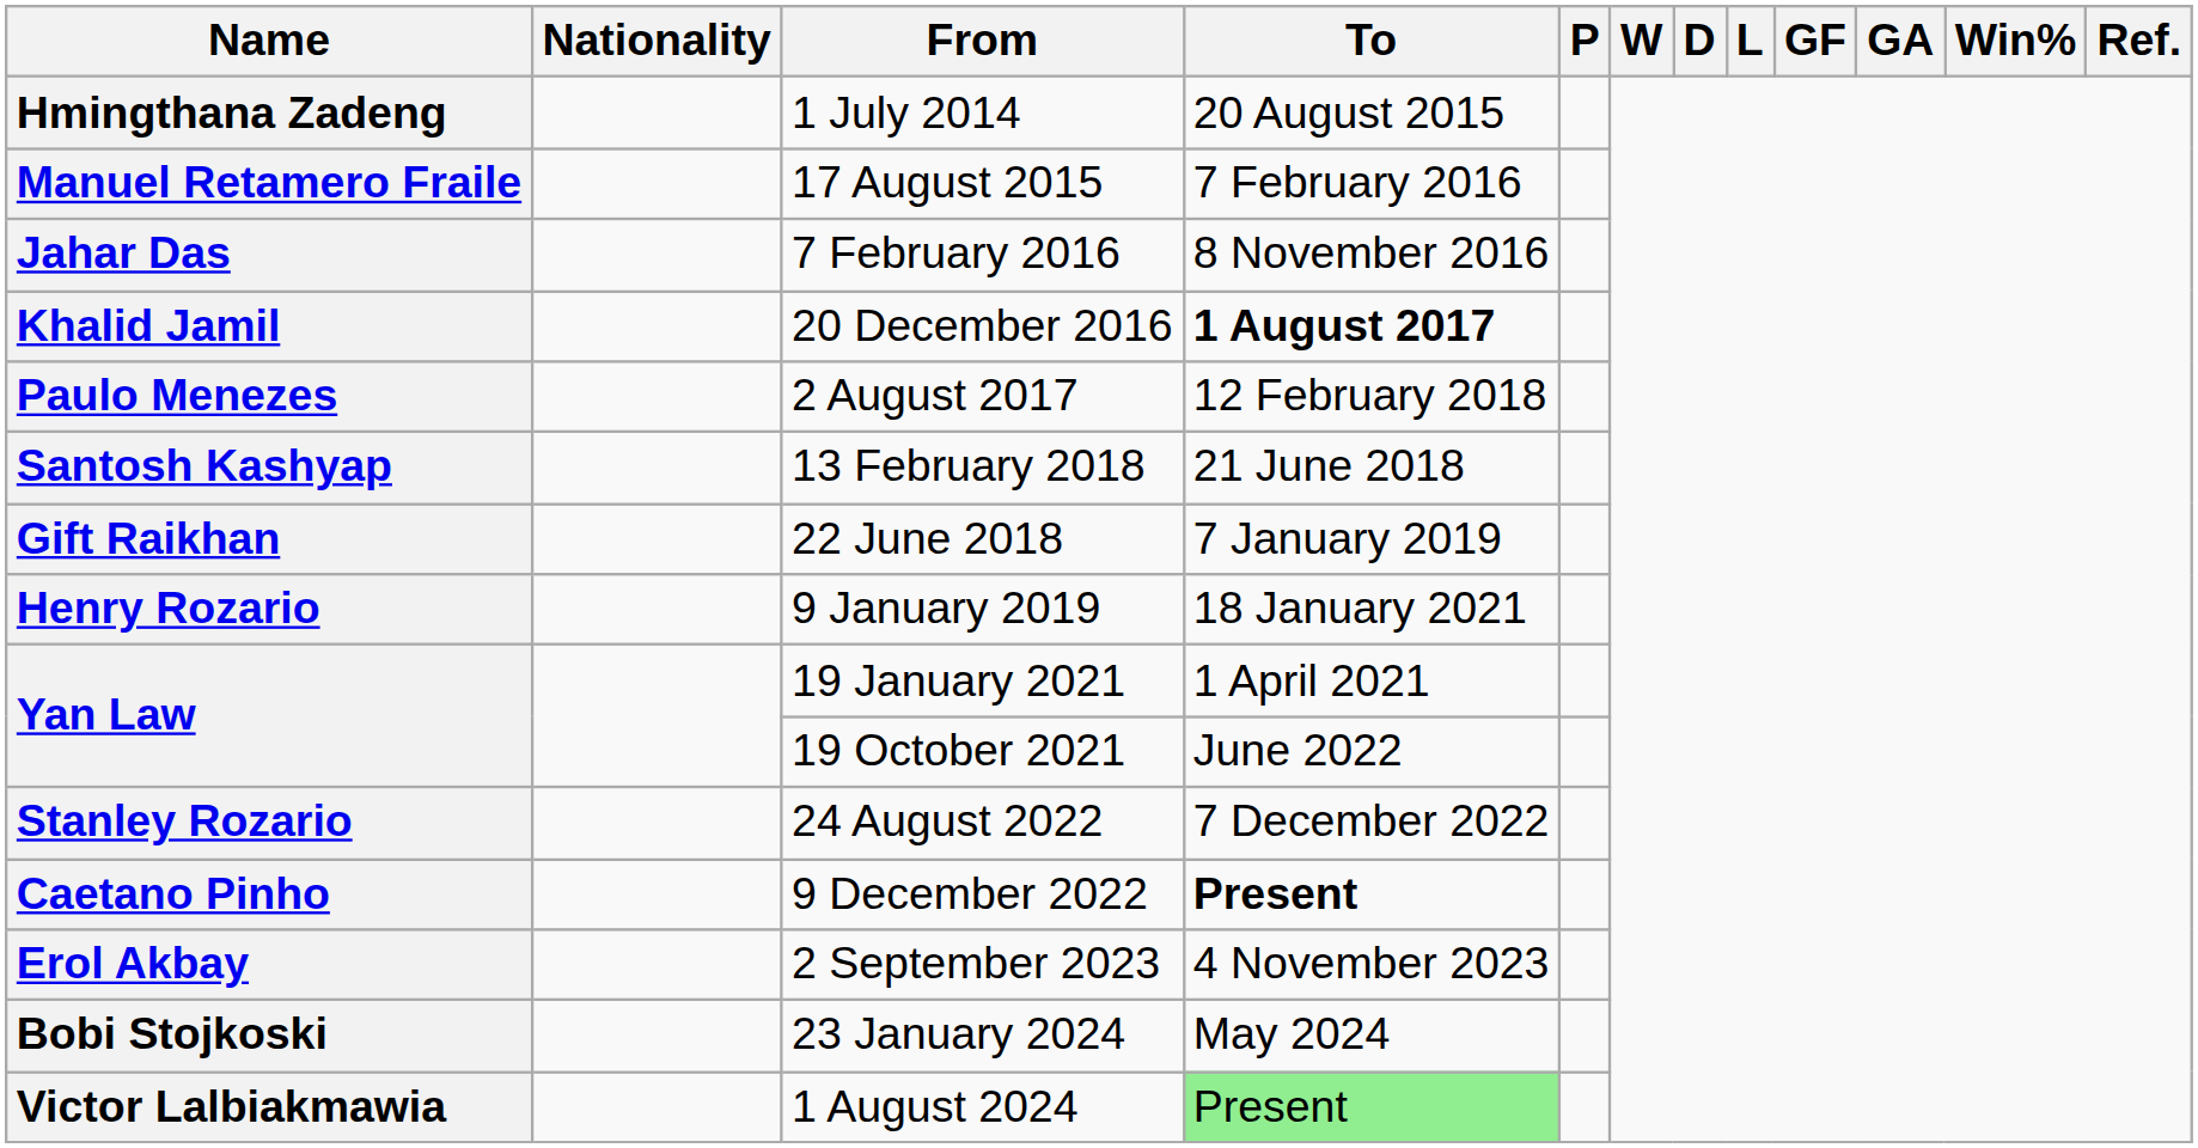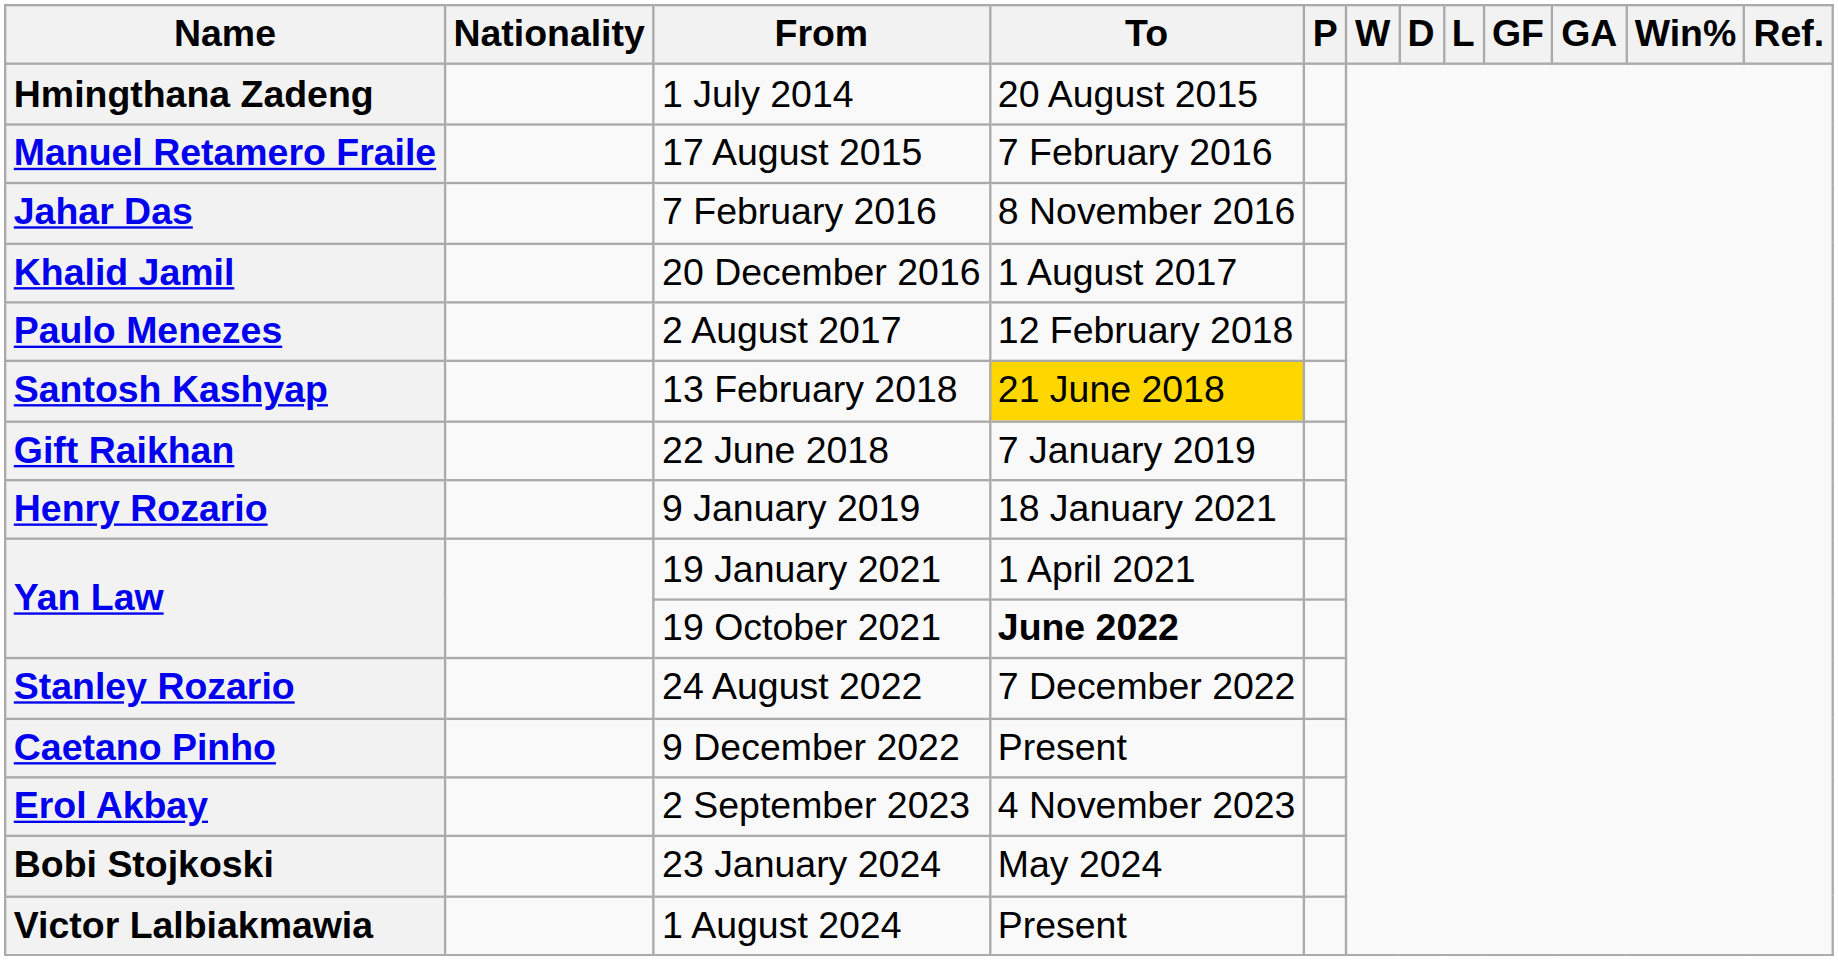Khalid Jamil | To: bold -> normal
Santosh Kashyap | To: no background -> gold background
Yan Law / 19 October 2021 | To: normal -> bold
Caetano Pinho | To: bold -> normal
Victor Lalbiakmawia | To: lightgreen background -> no background
